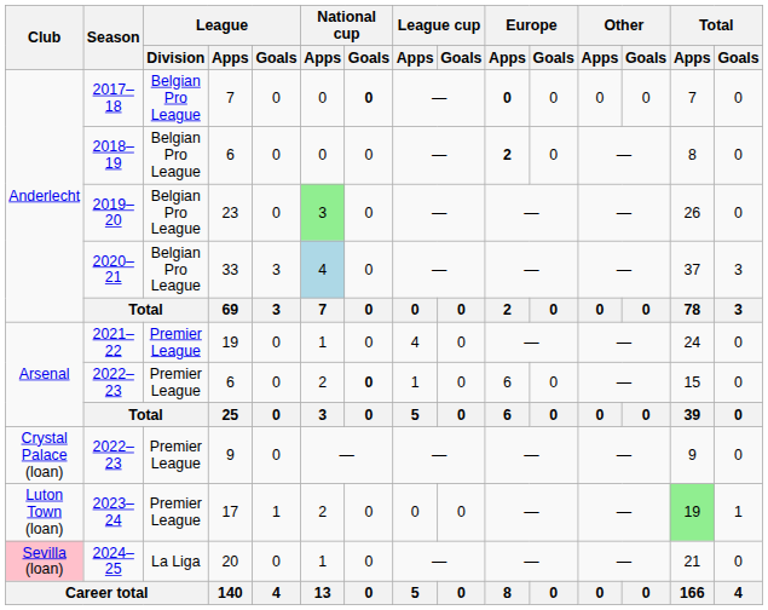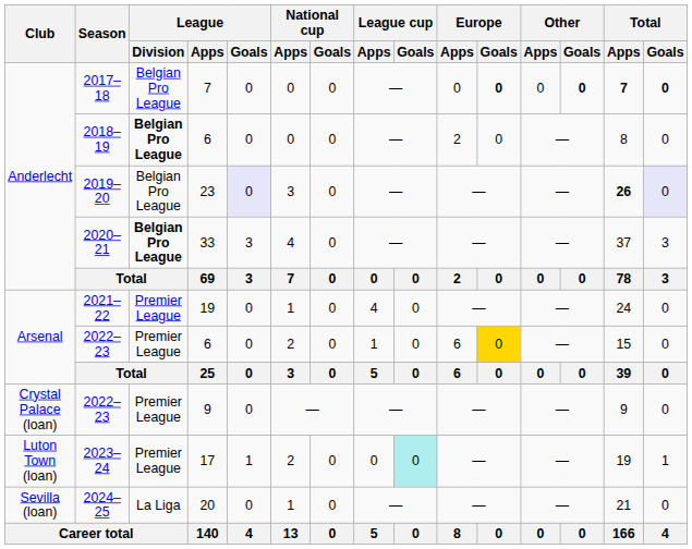2017–18 | National cup / Goals: bold -> normal
2017–18 | Europe / Apps: bold -> normal
2017–18 | Europe / Goals: normal -> bold
2017–18 | Other / Goals: normal -> bold
2017–18 | Total / Apps: normal -> bold
2017–18 | Total / Goals: normal -> bold
2018–19 | League / Division: normal -> bold
2018–19 | Europe / Apps: bold -> normal
2019–20 | League / Goals: no background -> lavender background
2019–20 | National cup / Apps: lightgreen background -> no background
2019–20 | Total / Apps: normal -> bold
2019–20 | Total / Goals: no background -> lavender background
2020–21 | League / Division: normal -> bold
2020–21 | National cup / Apps: lightblue background -> no background
2022–23 / 6 | National cup / Goals: bold -> normal
2022–23 / 6 | Europe / Goals: no background -> gold background
2023–24 | League cup / Goals: no background -> paleturquoise background
2023–24 | Total / Apps: lightgreen background -> no background
2024–25 | Club: pink background -> no background
